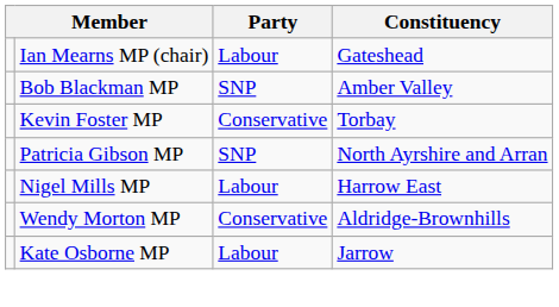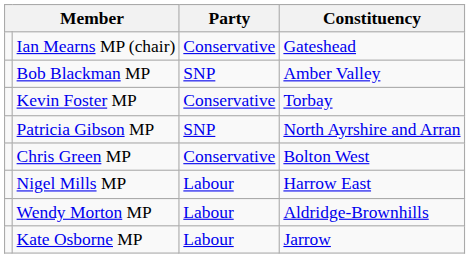Ian Mearns MP (chair) | Party: Labour -> Conservative
+ row: Chris Green MP | Conservative | Bolton West
Wendy Morton MP | Party: Conservative -> Labour
